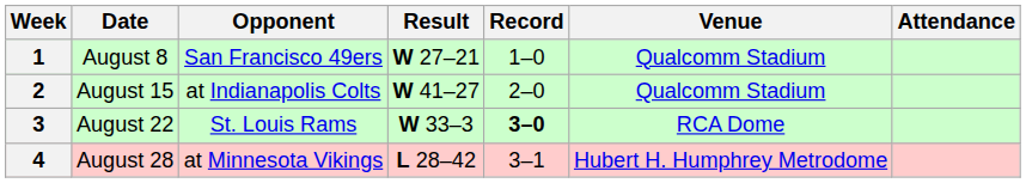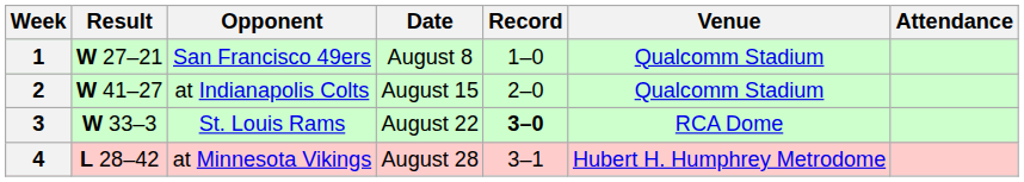columns swapped: Date <-> Result
